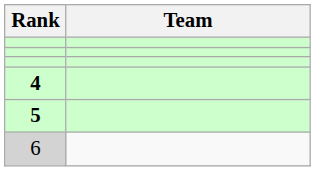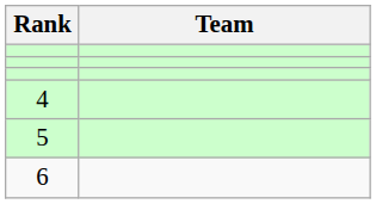row 5 | Rank: bold -> normal
row 6 | Rank: bold -> normal
row 7 | Rank: lightgrey background -> no background
